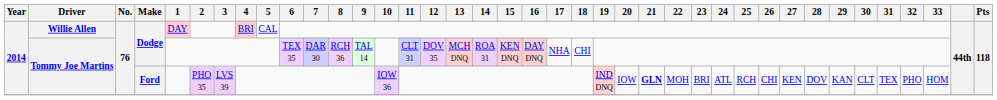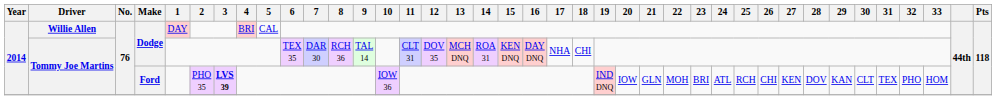Tommy Joe Martins / Ford | 3: normal -> bold
Tommy Joe Martins / Ford | 21: bold -> normal
